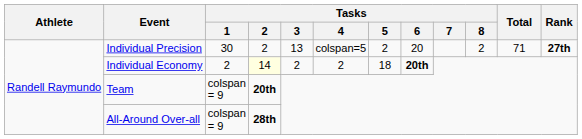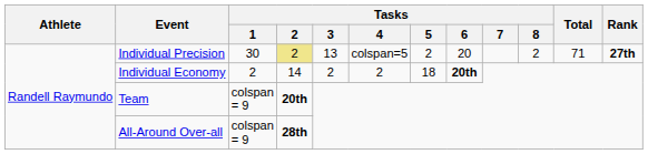Individual Precision | Tasks / 2: no background -> khaki background
Individual Economy | Tasks / 2: lightyellow background -> no background
